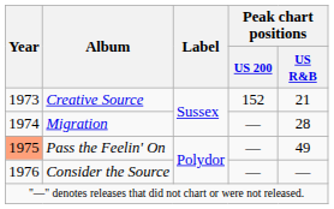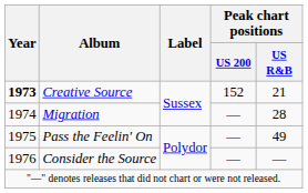Creative Source | Year: normal -> bold
Pass the Feelin' On | Year: lightsalmon background -> no background
